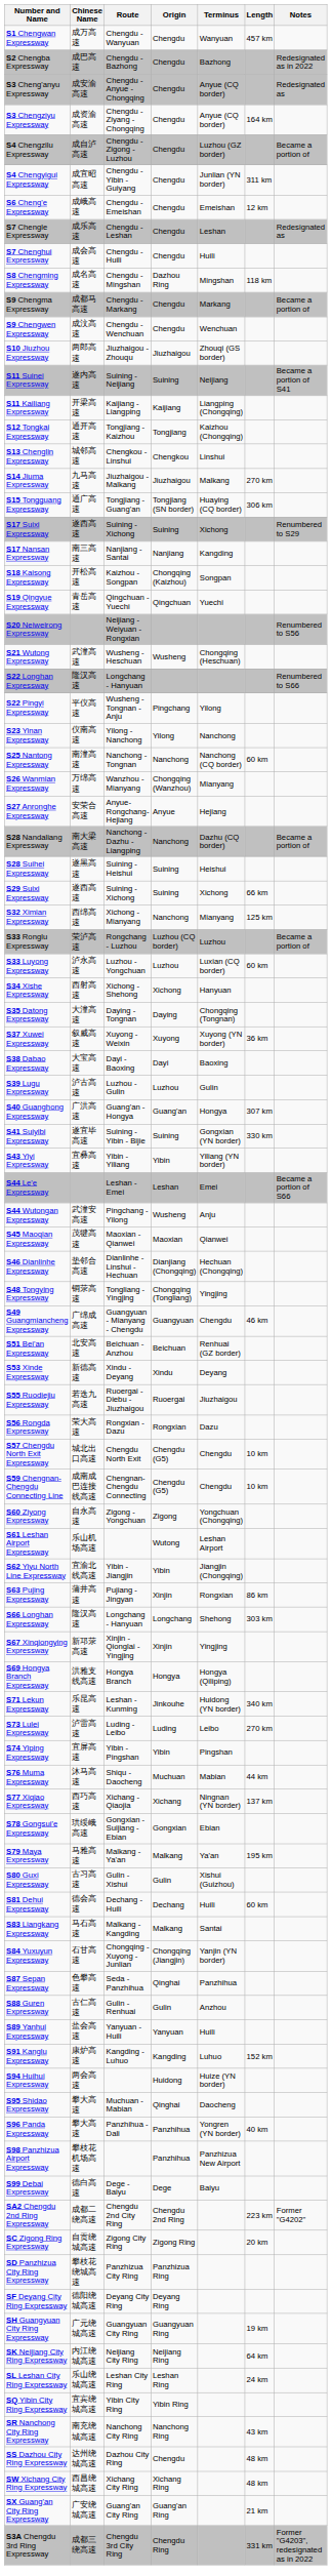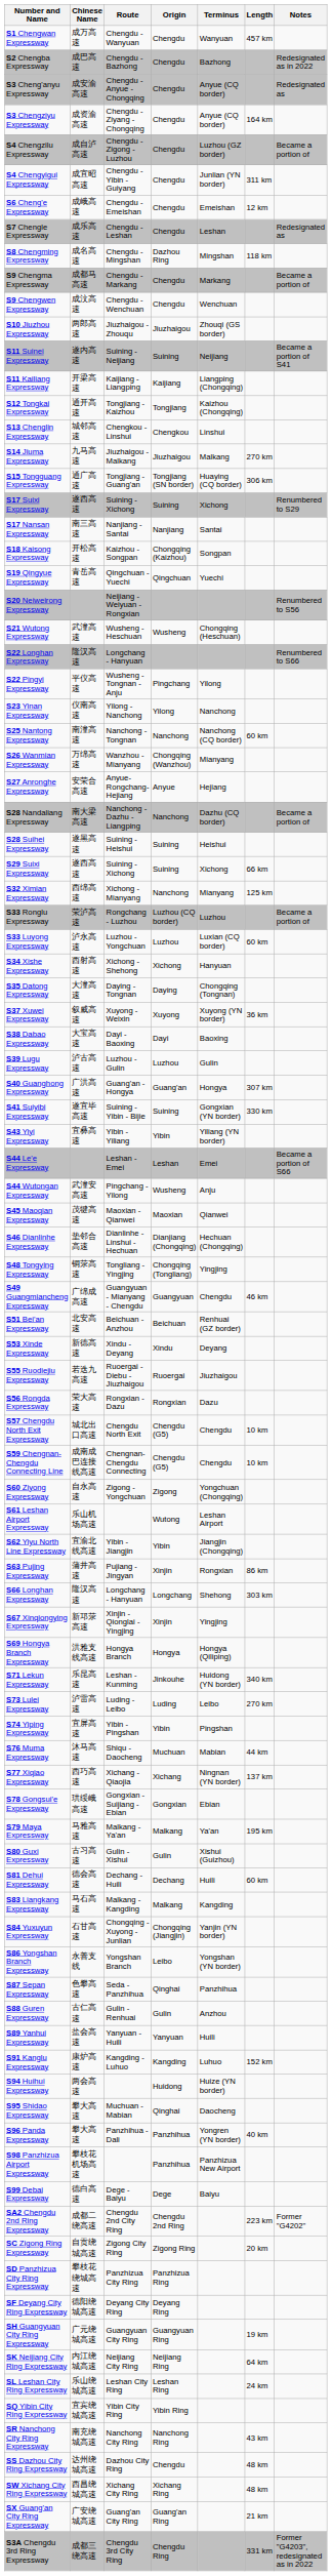- row: S7 Chenghui Expressway | 成会高速 | Chengdu - Huili | Chengdu | Huili
S17 Nansan Expressway | Terminus: Kangding -> Santai
S83 Liangkang Expressway | Terminus: Santai -> Kangding
+ row: S86 Yongshan Branch Expressway | 永善支线 | Yongshan Branch | Leibo | Yongshan (YN border)
